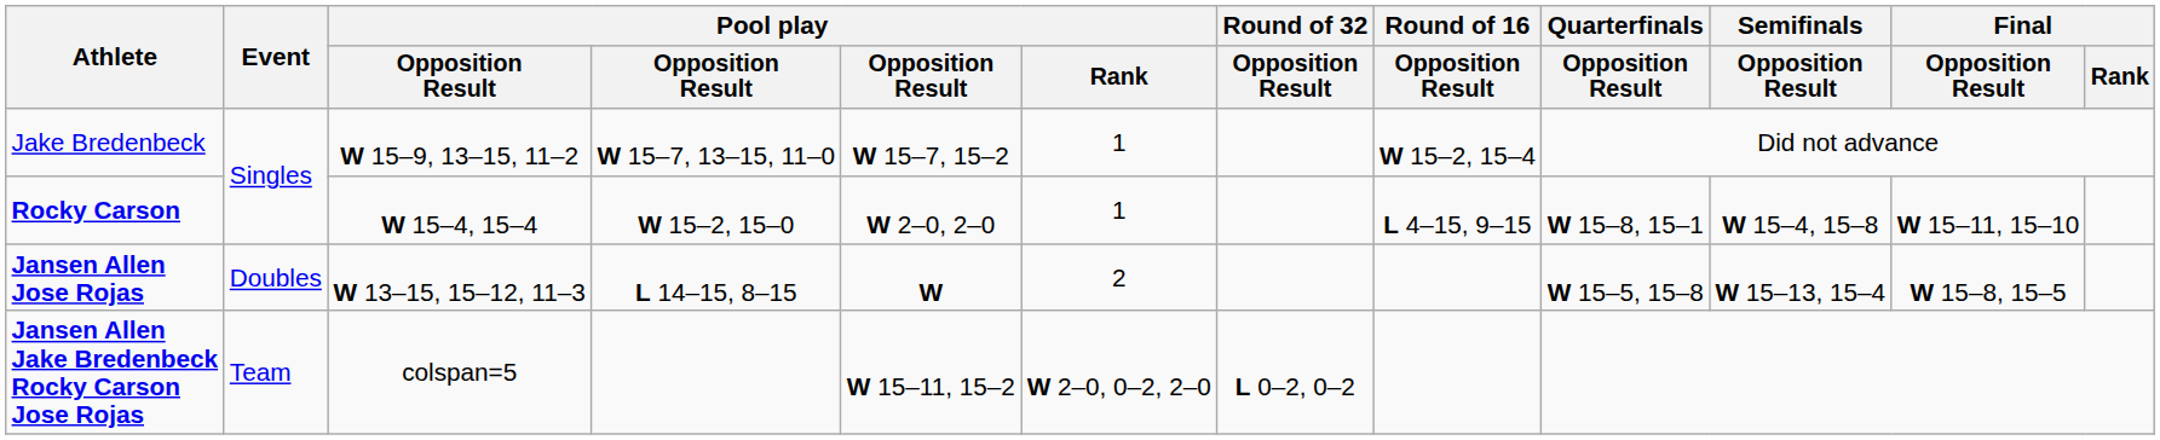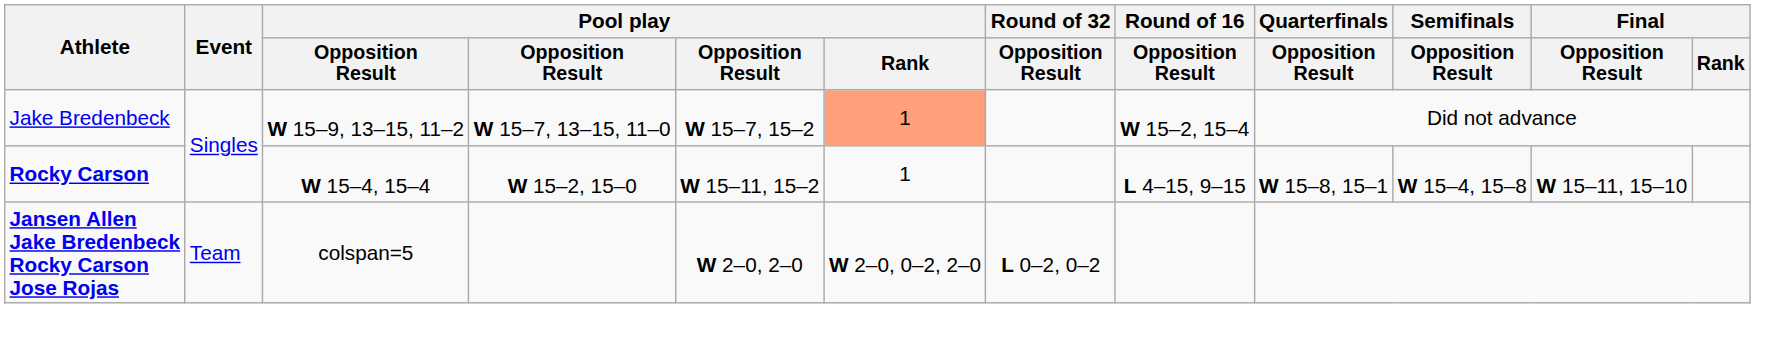Jake Bredenbeck | Pool play / Rank: no background -> lightsalmon background
Rocky Carson | column 5: W 2–0, 2–0 -> W 15–11, 15–2
- row: Jansen Allen Jose Rojas | Doubles | W 13–15, 15–12, 11–3 | L 14–15, 8–15 | W | 2 | W 15–5, 15–8 | W 15–13, 15–4 | W 15–8, 15–5
Jansen Allen Jake Bredenbeck Rocky Carson Jose Rojas | column 5: W 15–11, 15–2 -> W 2–0, 2–0
